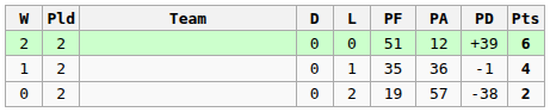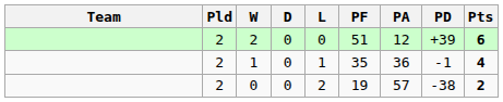columns swapped: Team <-> W
